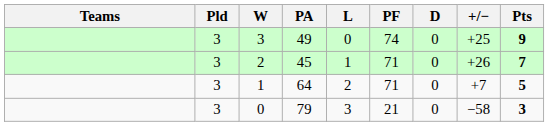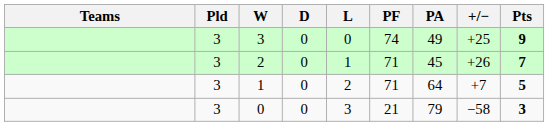columns swapped: D <-> PA
